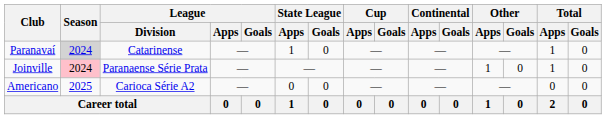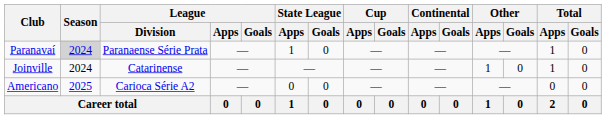Paranavaí | League / Division: Catarinense -> Paranaense Série Prata
Joinville | Season: pink background -> no background
Joinville | League / Division: Paranaense Série Prata -> Catarinense
